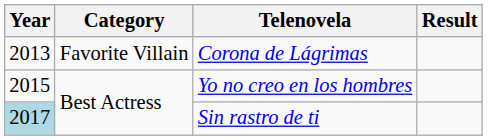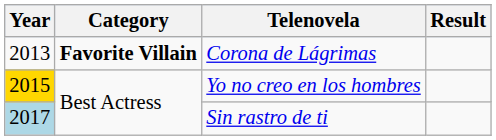Corona de Lágrimas | Category: normal -> bold
Yo no creo en los hombres | Year: no background -> gold background
